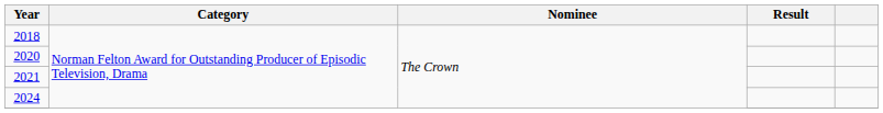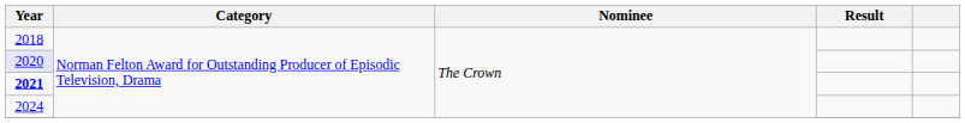2020 | Year: no background -> lavender background
2021 | Year: normal -> bold
